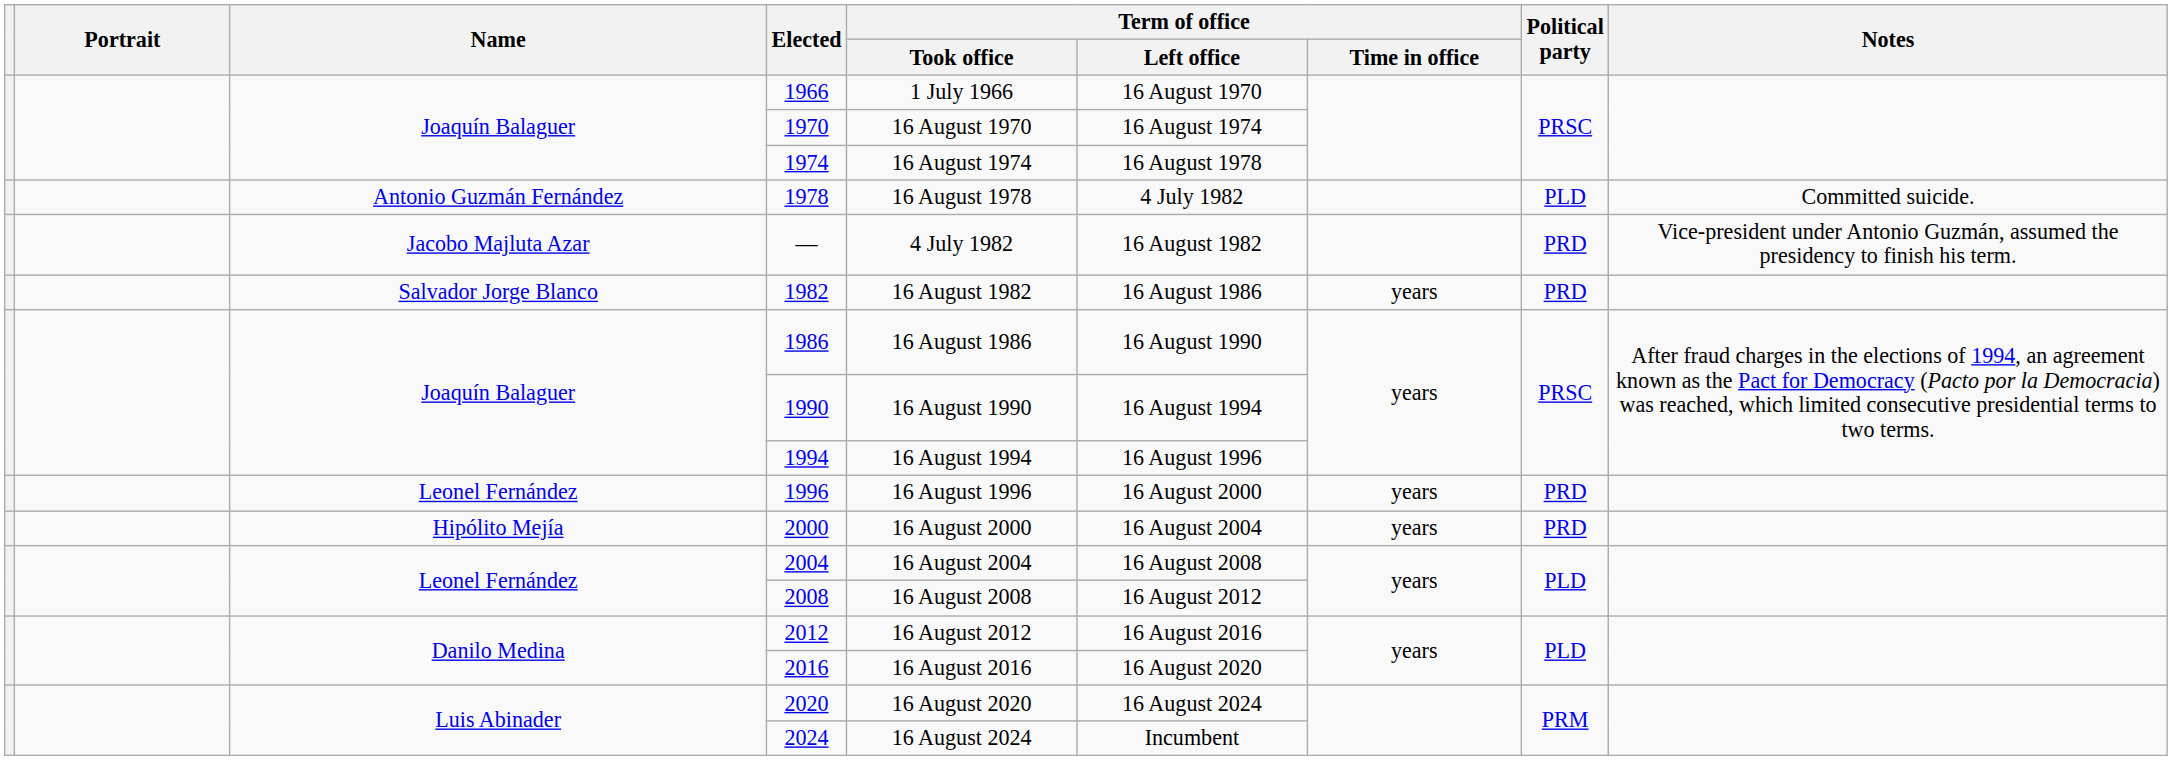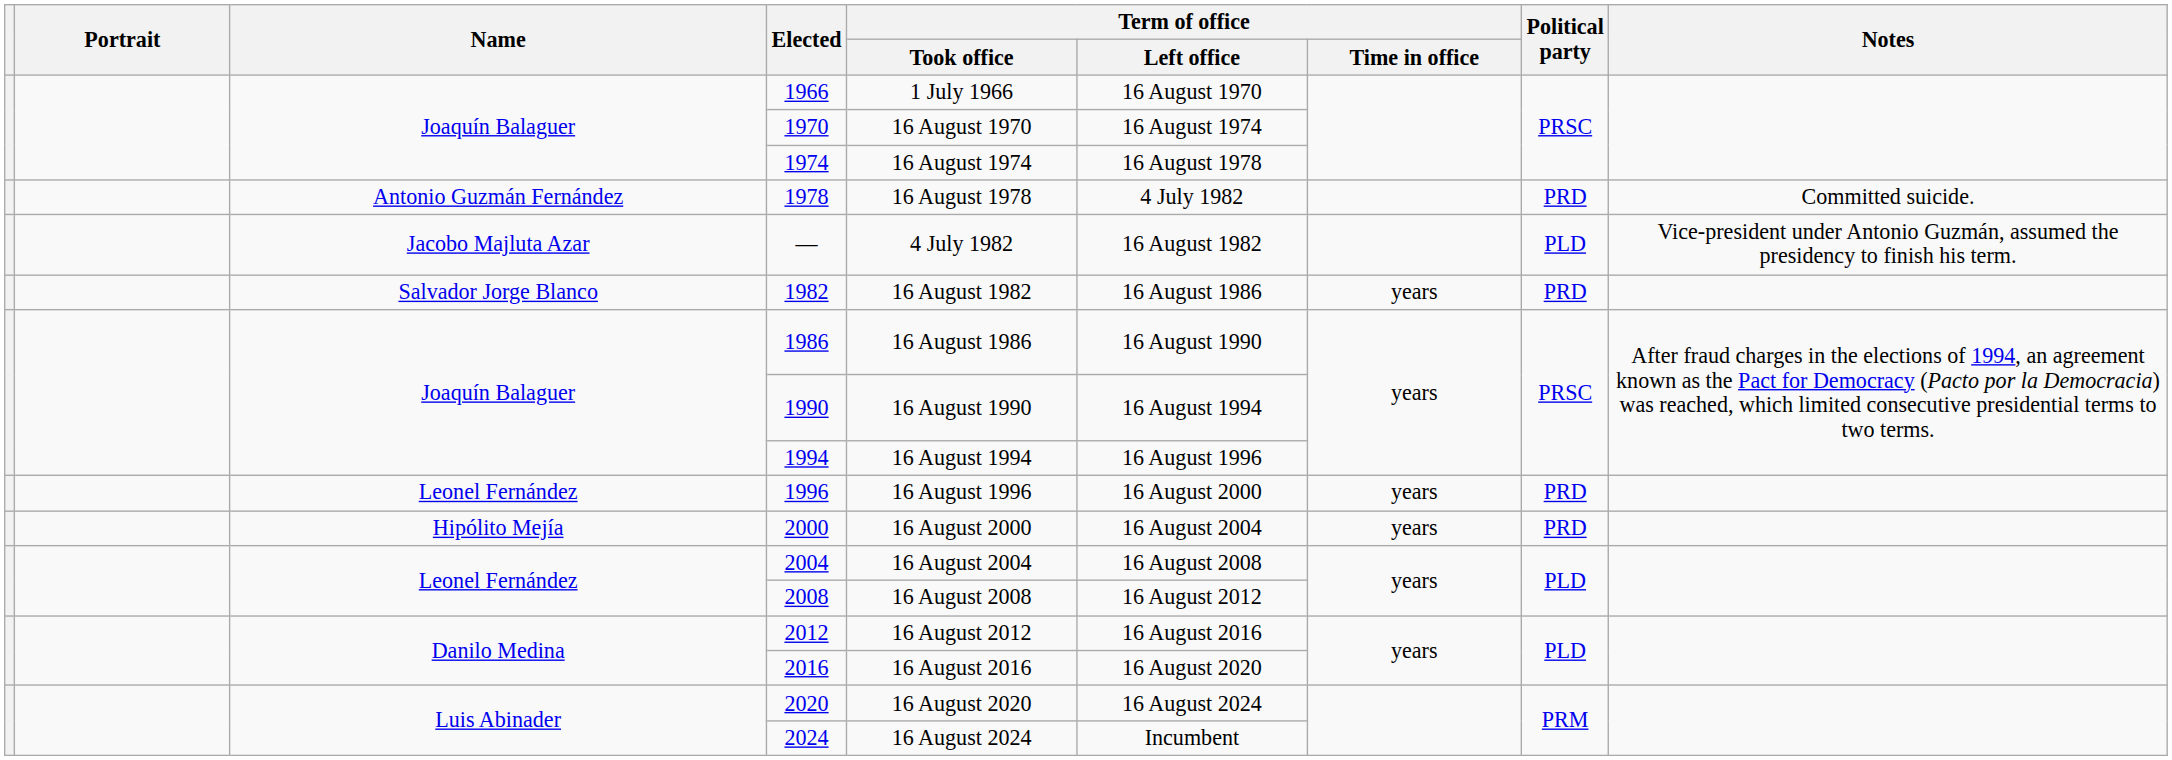1978 | Political party: PLD -> PRD
— | Political party: PRD -> PLD
